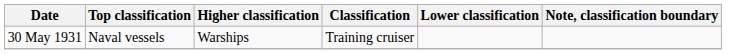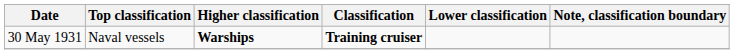30 May 1931 | Higher classification: normal -> bold
30 May 1931 | Classification: normal -> bold
